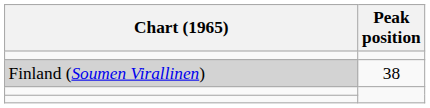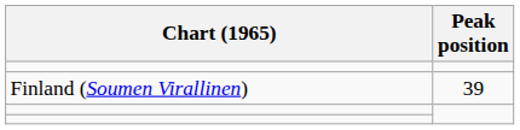row 3 | Chart (1965): lightgrey background -> no background
row 3 | Peak position: 38 -> 39
